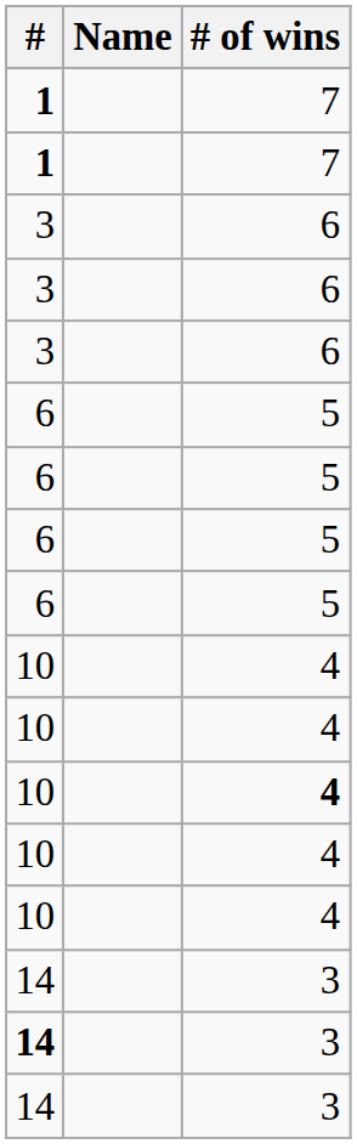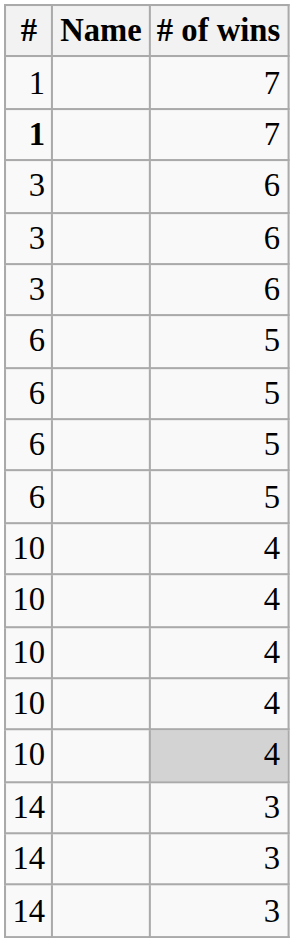row 2 | #: bold -> normal
row 13 | # of wins: bold -> normal
row 15 | # of wins: no background -> lightgrey background
row 17 | #: bold -> normal
